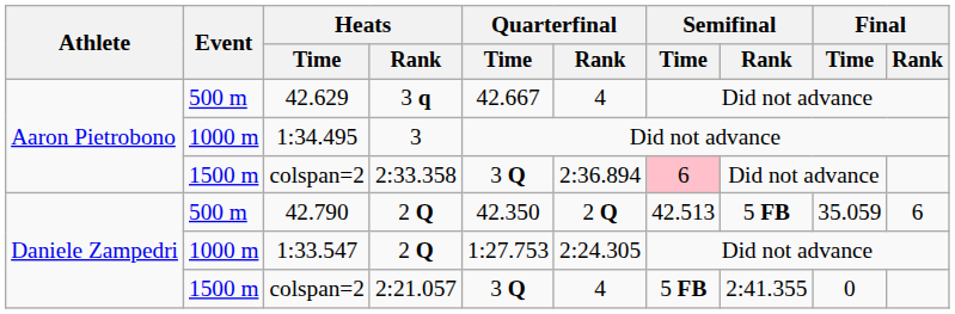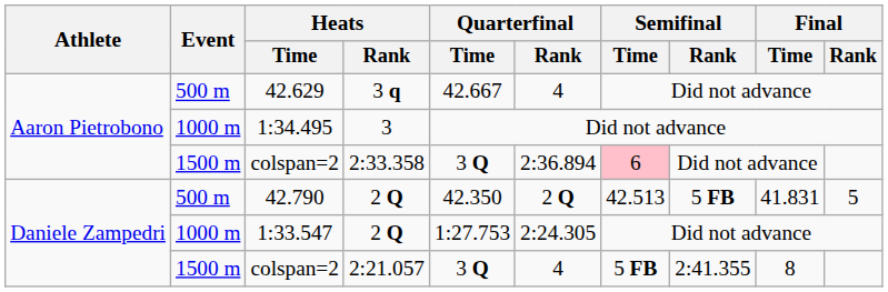42.790 | Final / Time: 35.059 -> 41.831
42.790 | Final / Rank: 6 -> 5
colspan=2 / 2:21.057 | Final / Time: 0 -> 8
